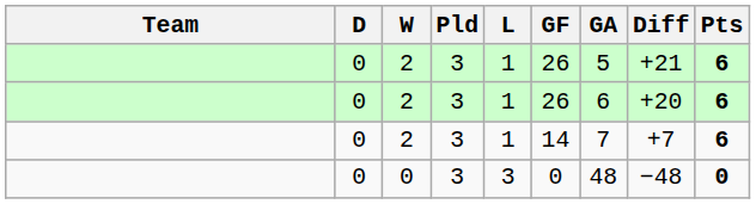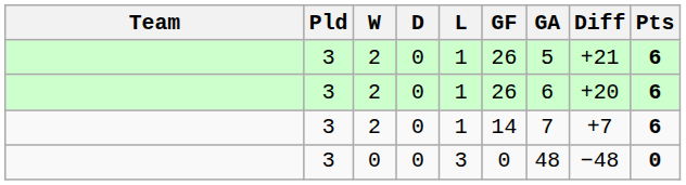columns swapped: Pld <-> D
